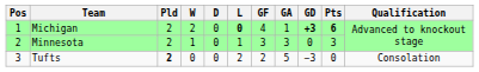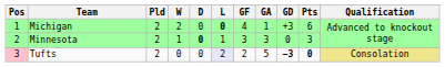Michigan | GD: bold -> normal
Michigan | Pts: bold -> normal
Minnesota | D: normal -> bold
Tufts | Pos: no background -> pink background
Tufts | Pld: bold -> normal
Tufts | L: no background -> lavender background
Tufts | GD: normal -> bold
Tufts | Pts: normal -> bold
Tufts | Qualification: no background -> khaki background
